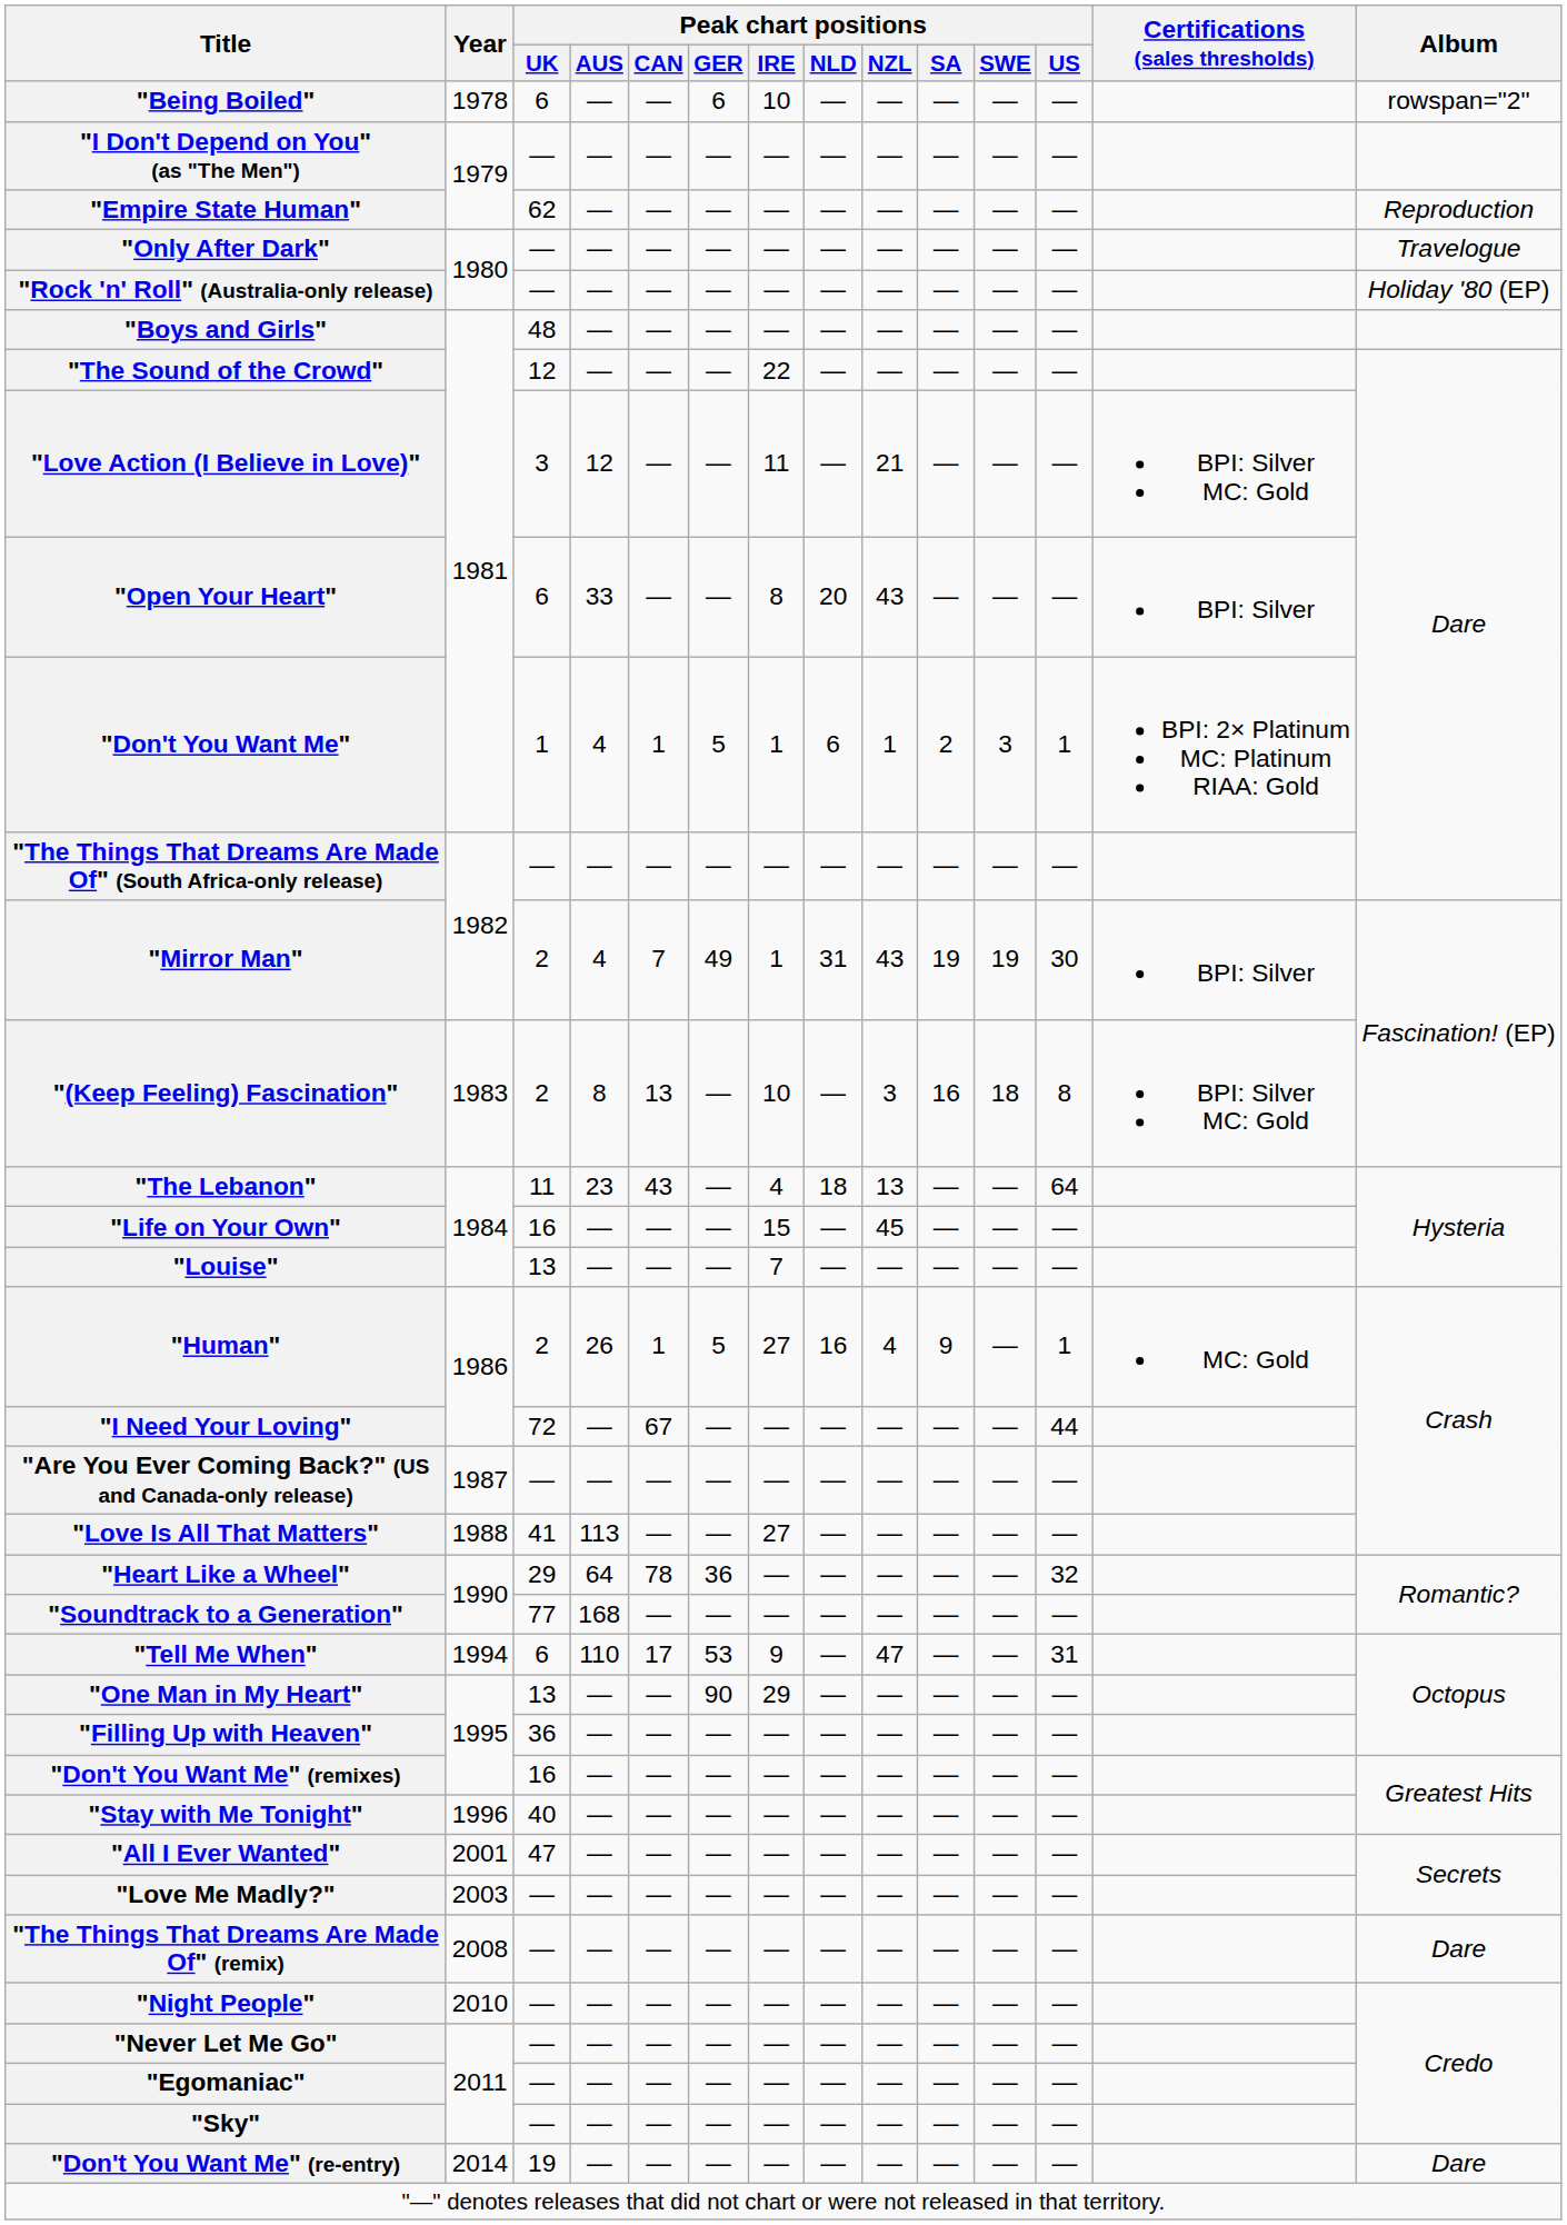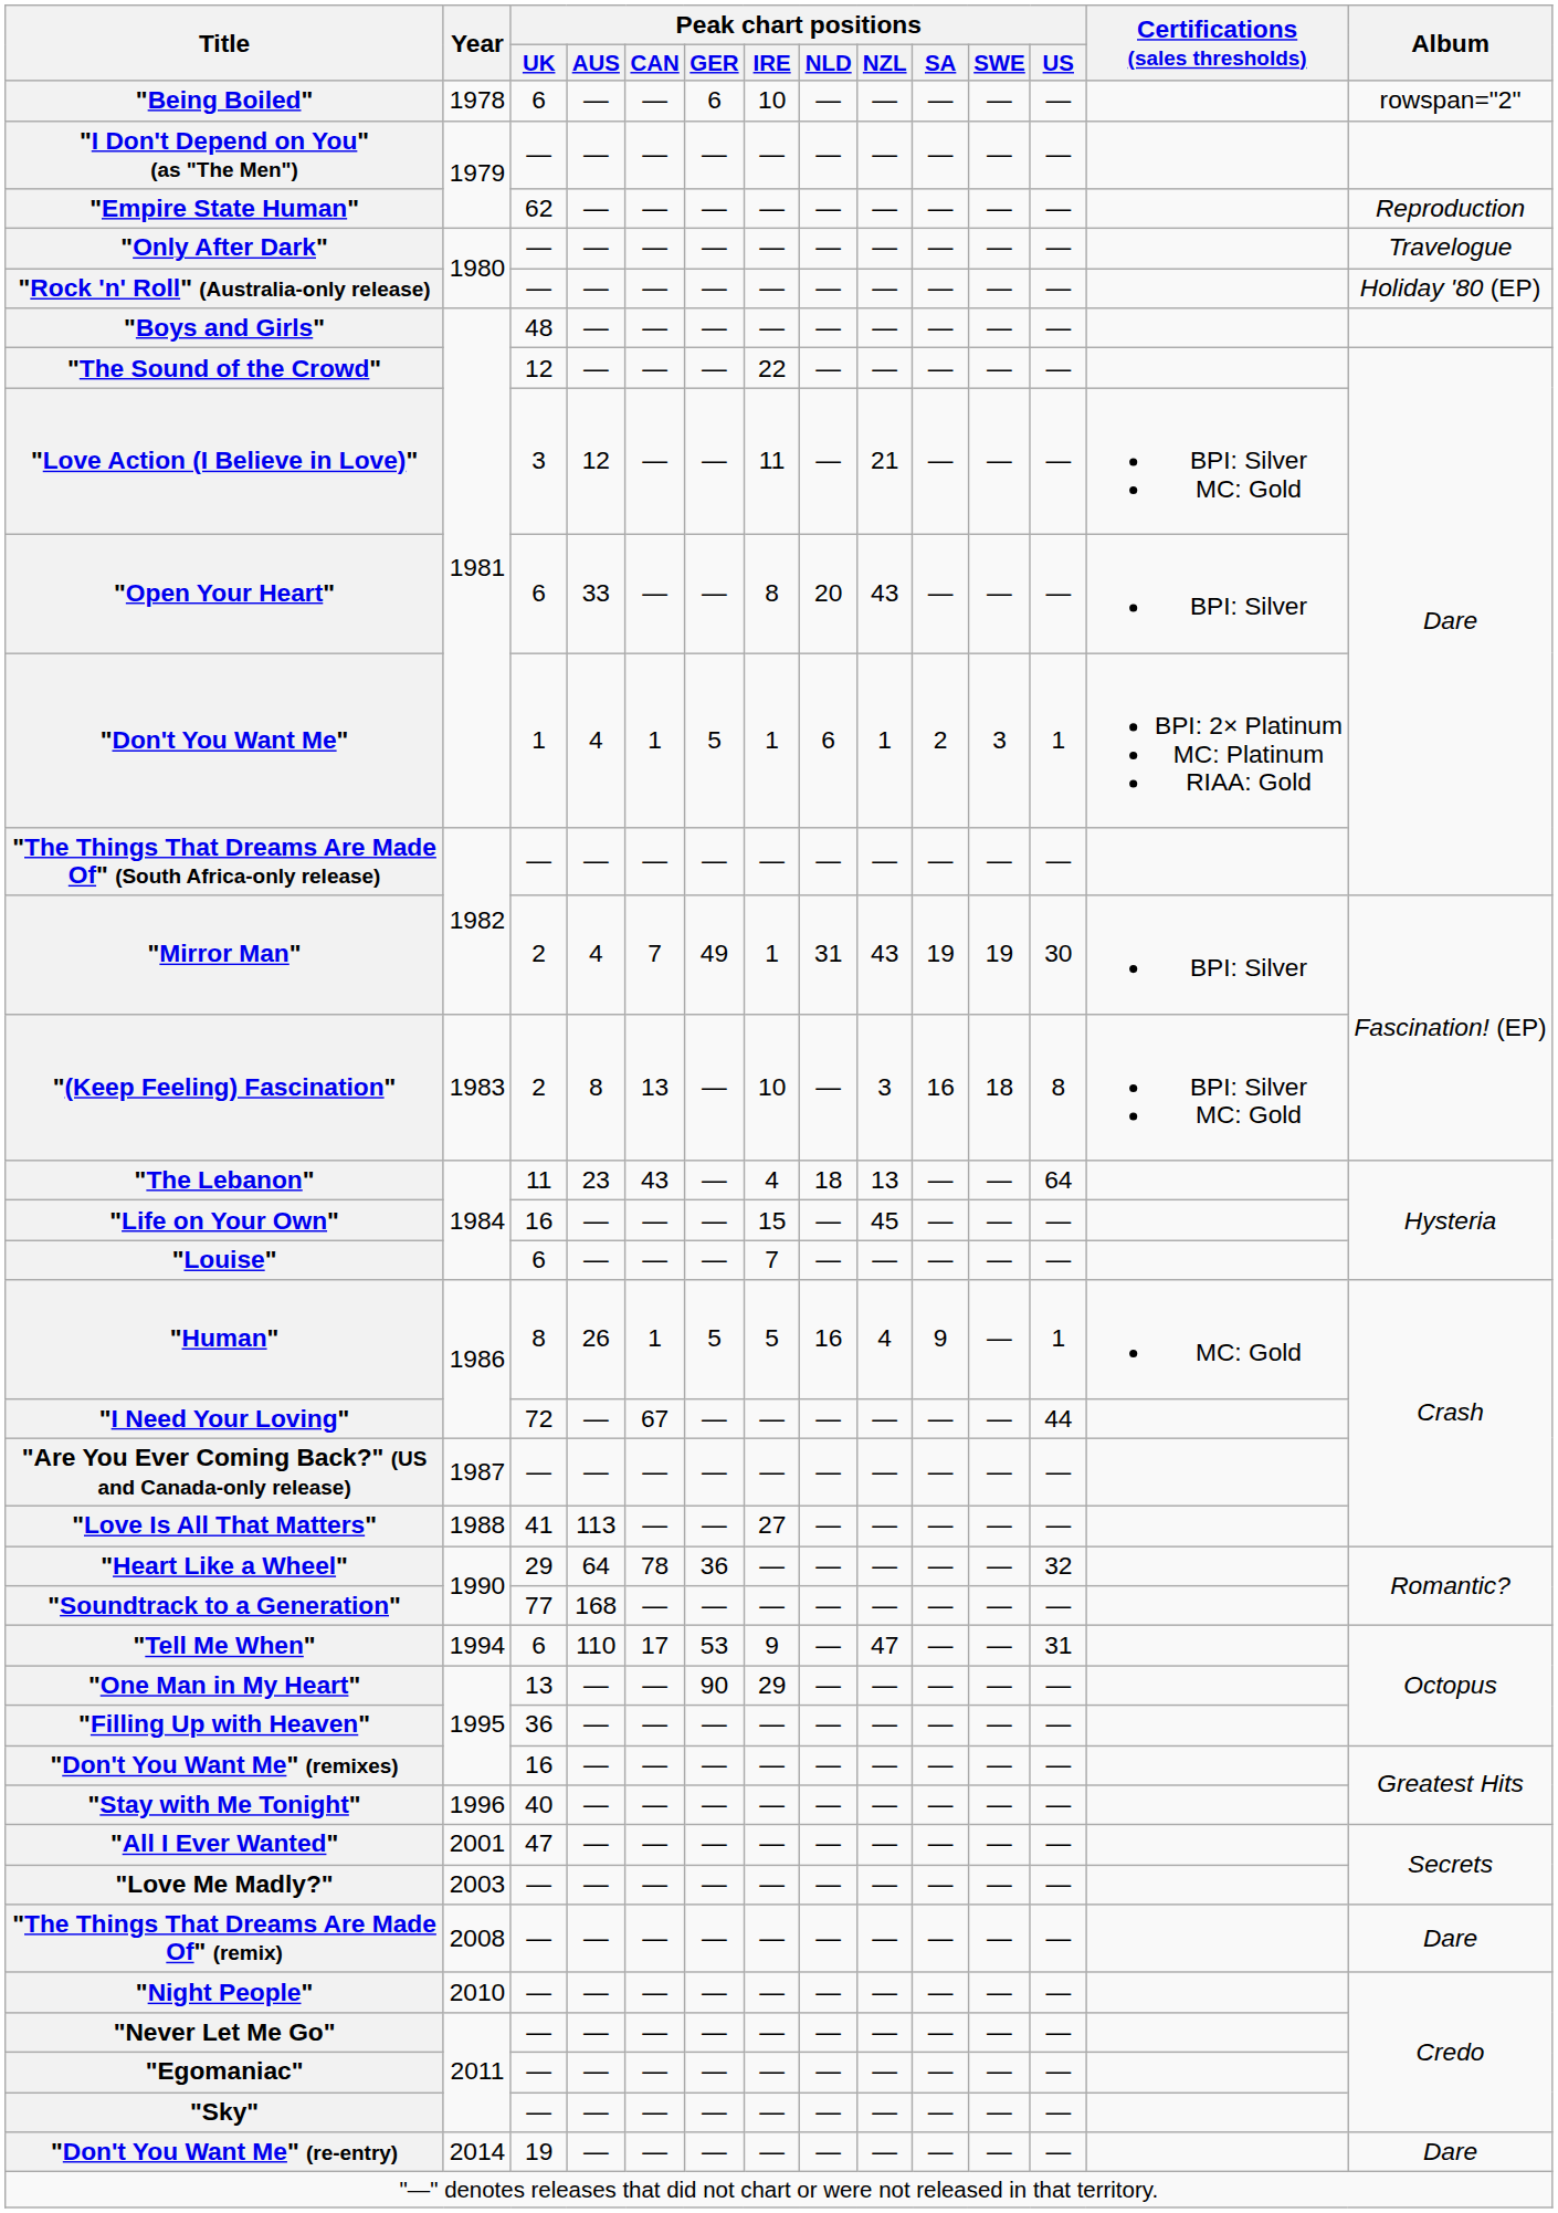"Louise" | Peak chart positions / UK: 13 -> 6
"Human" | Peak chart positions / UK: 2 -> 8
"Human" | Peak chart positions / IRE: 27 -> 5
